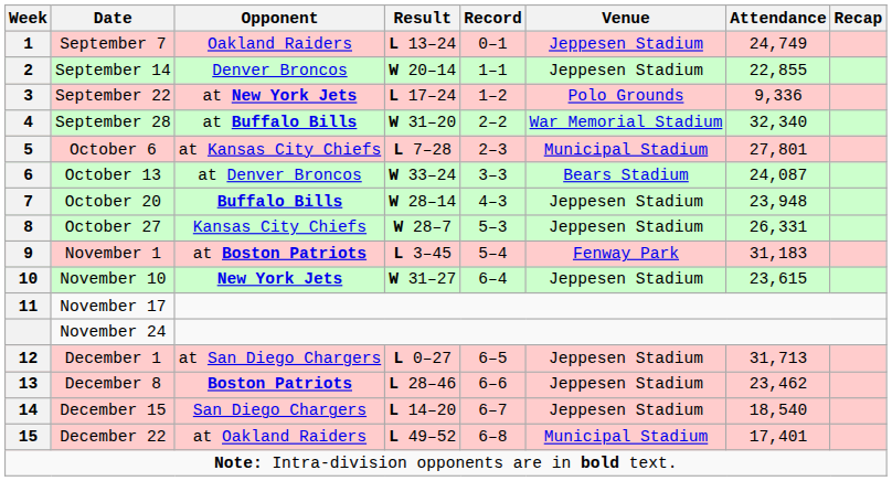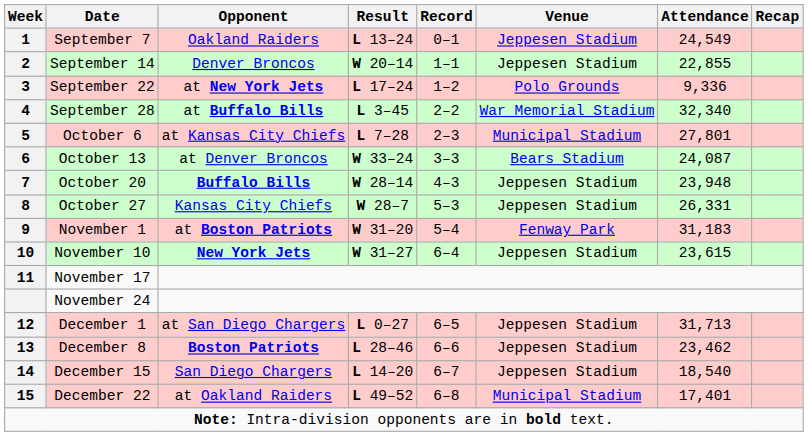September 7 | Attendance: 24,749 -> 24,549
September 28 | Result: W 31–20 -> L 3–45
November 1 | Result: L 3–45 -> W 31–20
